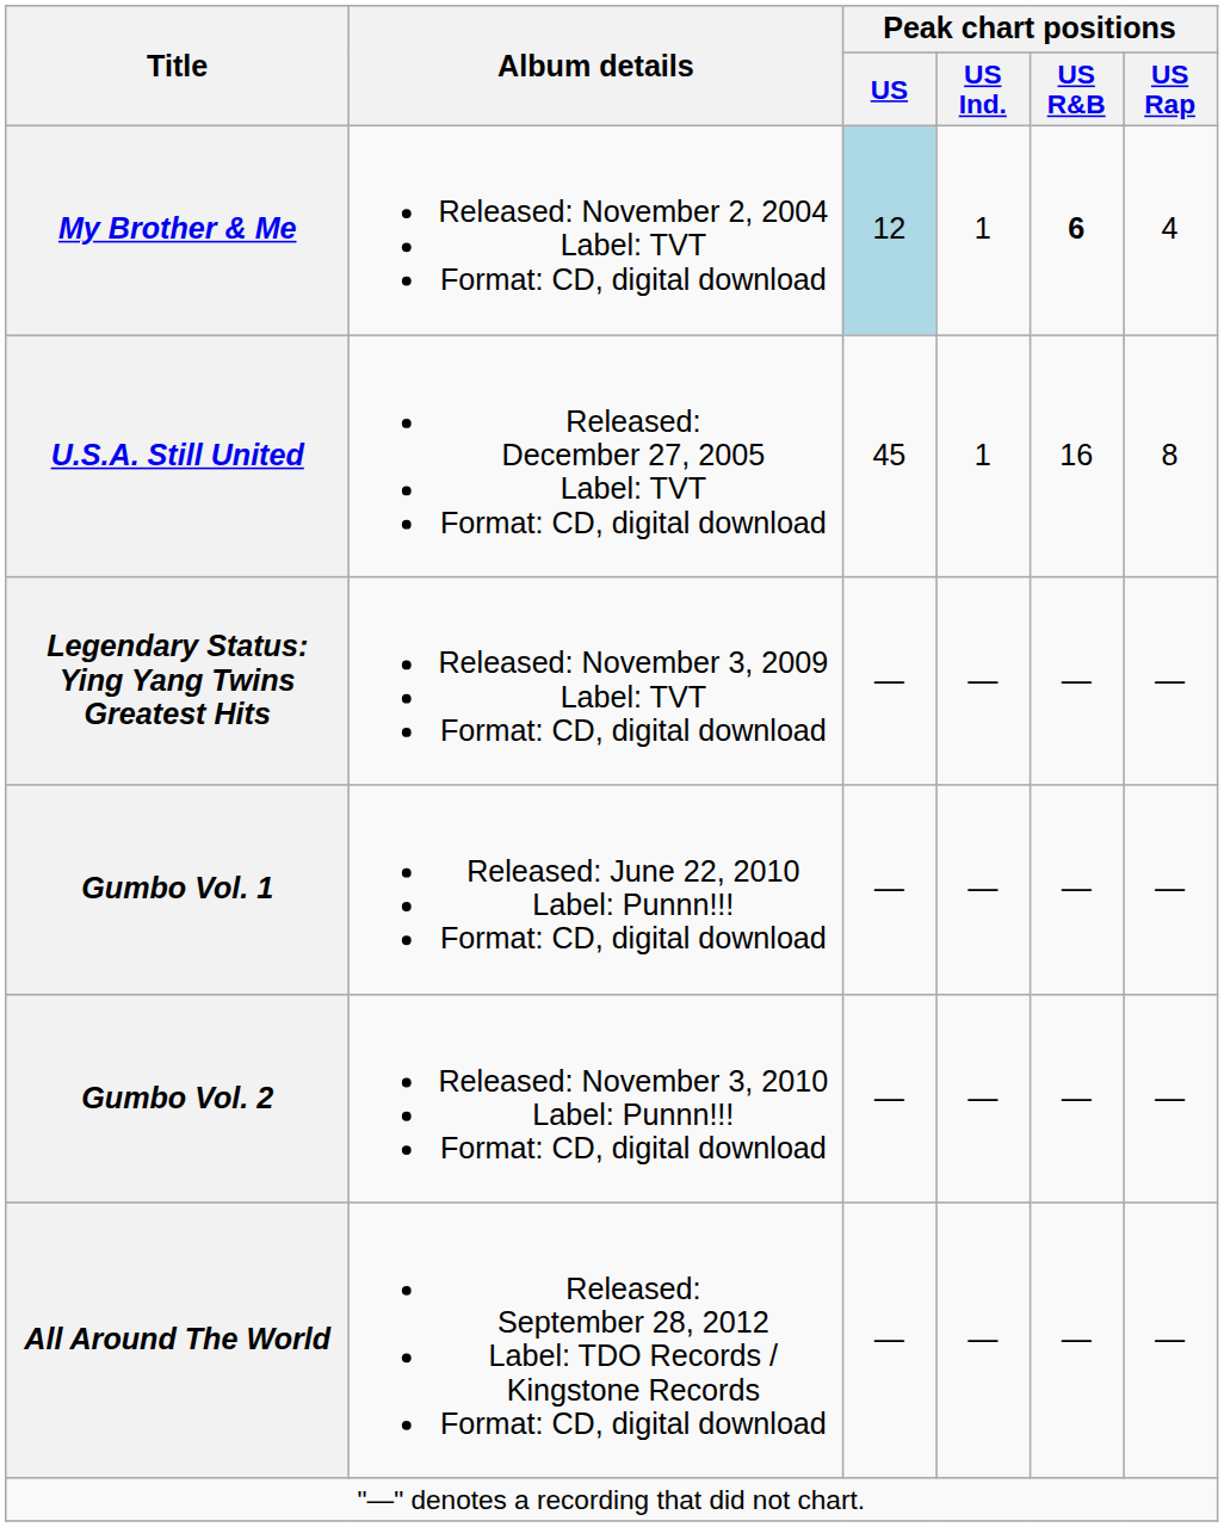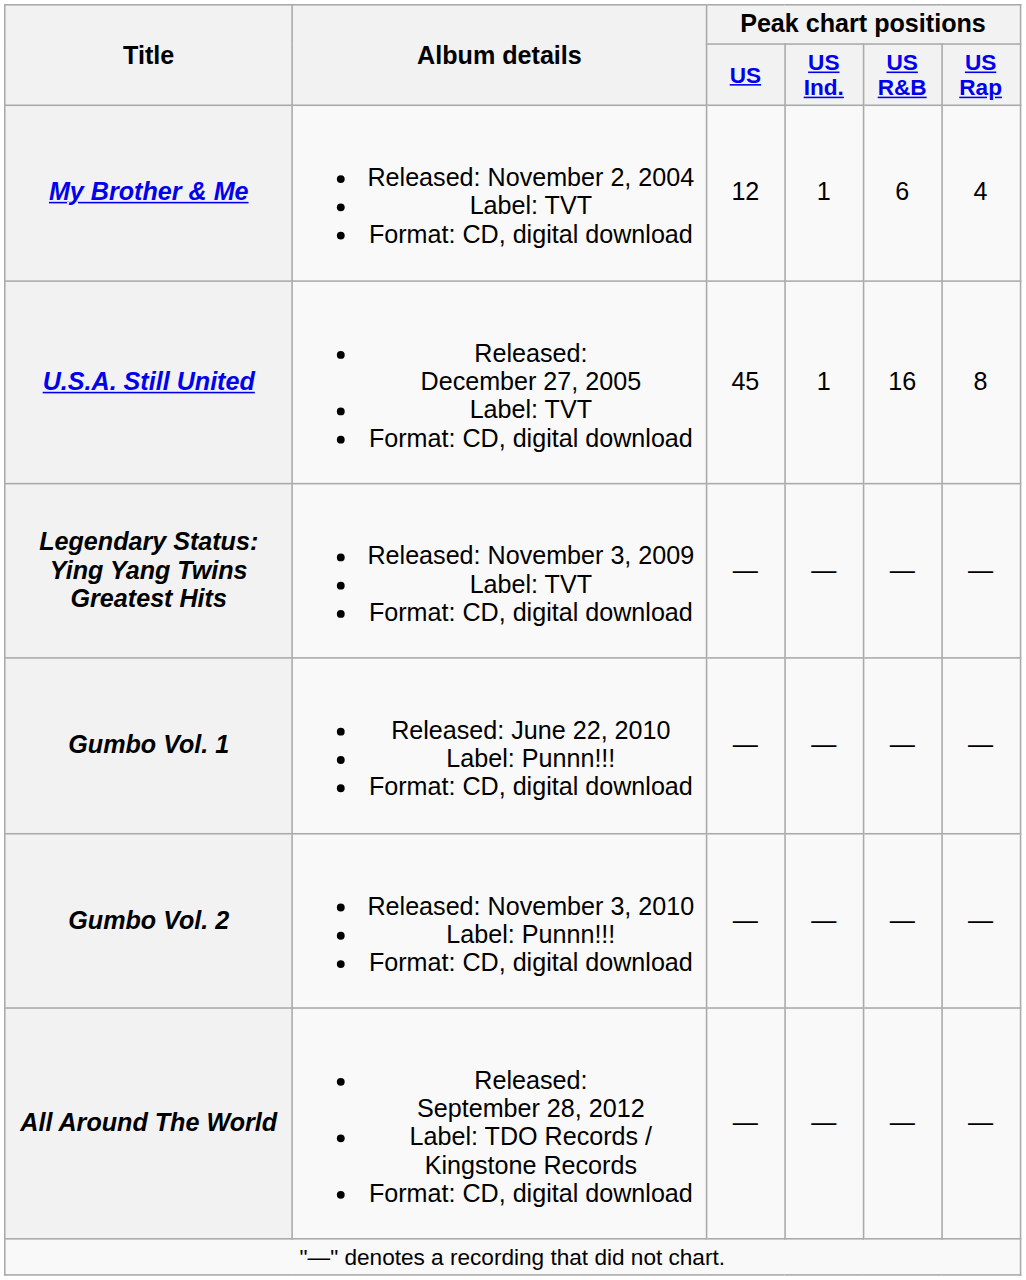My Brother & Me | Peak chart positions / US: lightblue background -> no background
My Brother & Me | Peak chart positions / US R&B: bold -> normal
